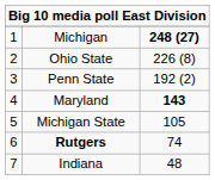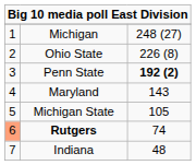Michigan | column 3: bold -> normal
Penn State | column 3: normal -> bold
Maryland | column 3: bold -> normal
Rutgers | column 1: no background -> lightsalmon background
